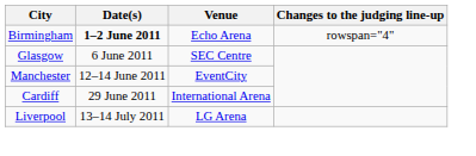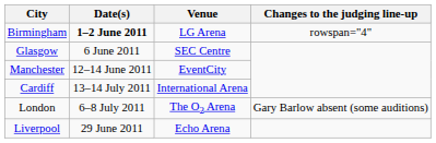Birmingham | Venue: Echo Arena -> LG Arena
Cardiff | Date(s): 29 June 2011 -> 13–14 July 2011
+ row: London | 6–8 July 2011 | The O2 Arena | Gary Barlow absent (some auditions)
Liverpool | Date(s): 13–14 July 2011 -> 29 June 2011
Liverpool | Venue: LG Arena -> Echo Arena
